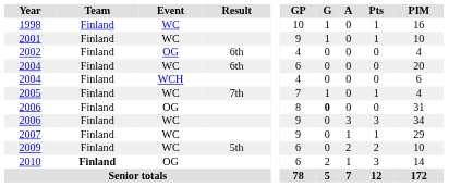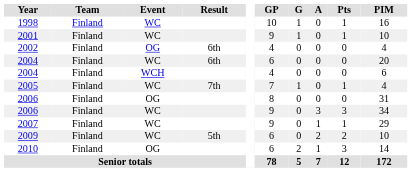2006 / OG | G: bold -> normal
2010 | Team: bold -> normal
